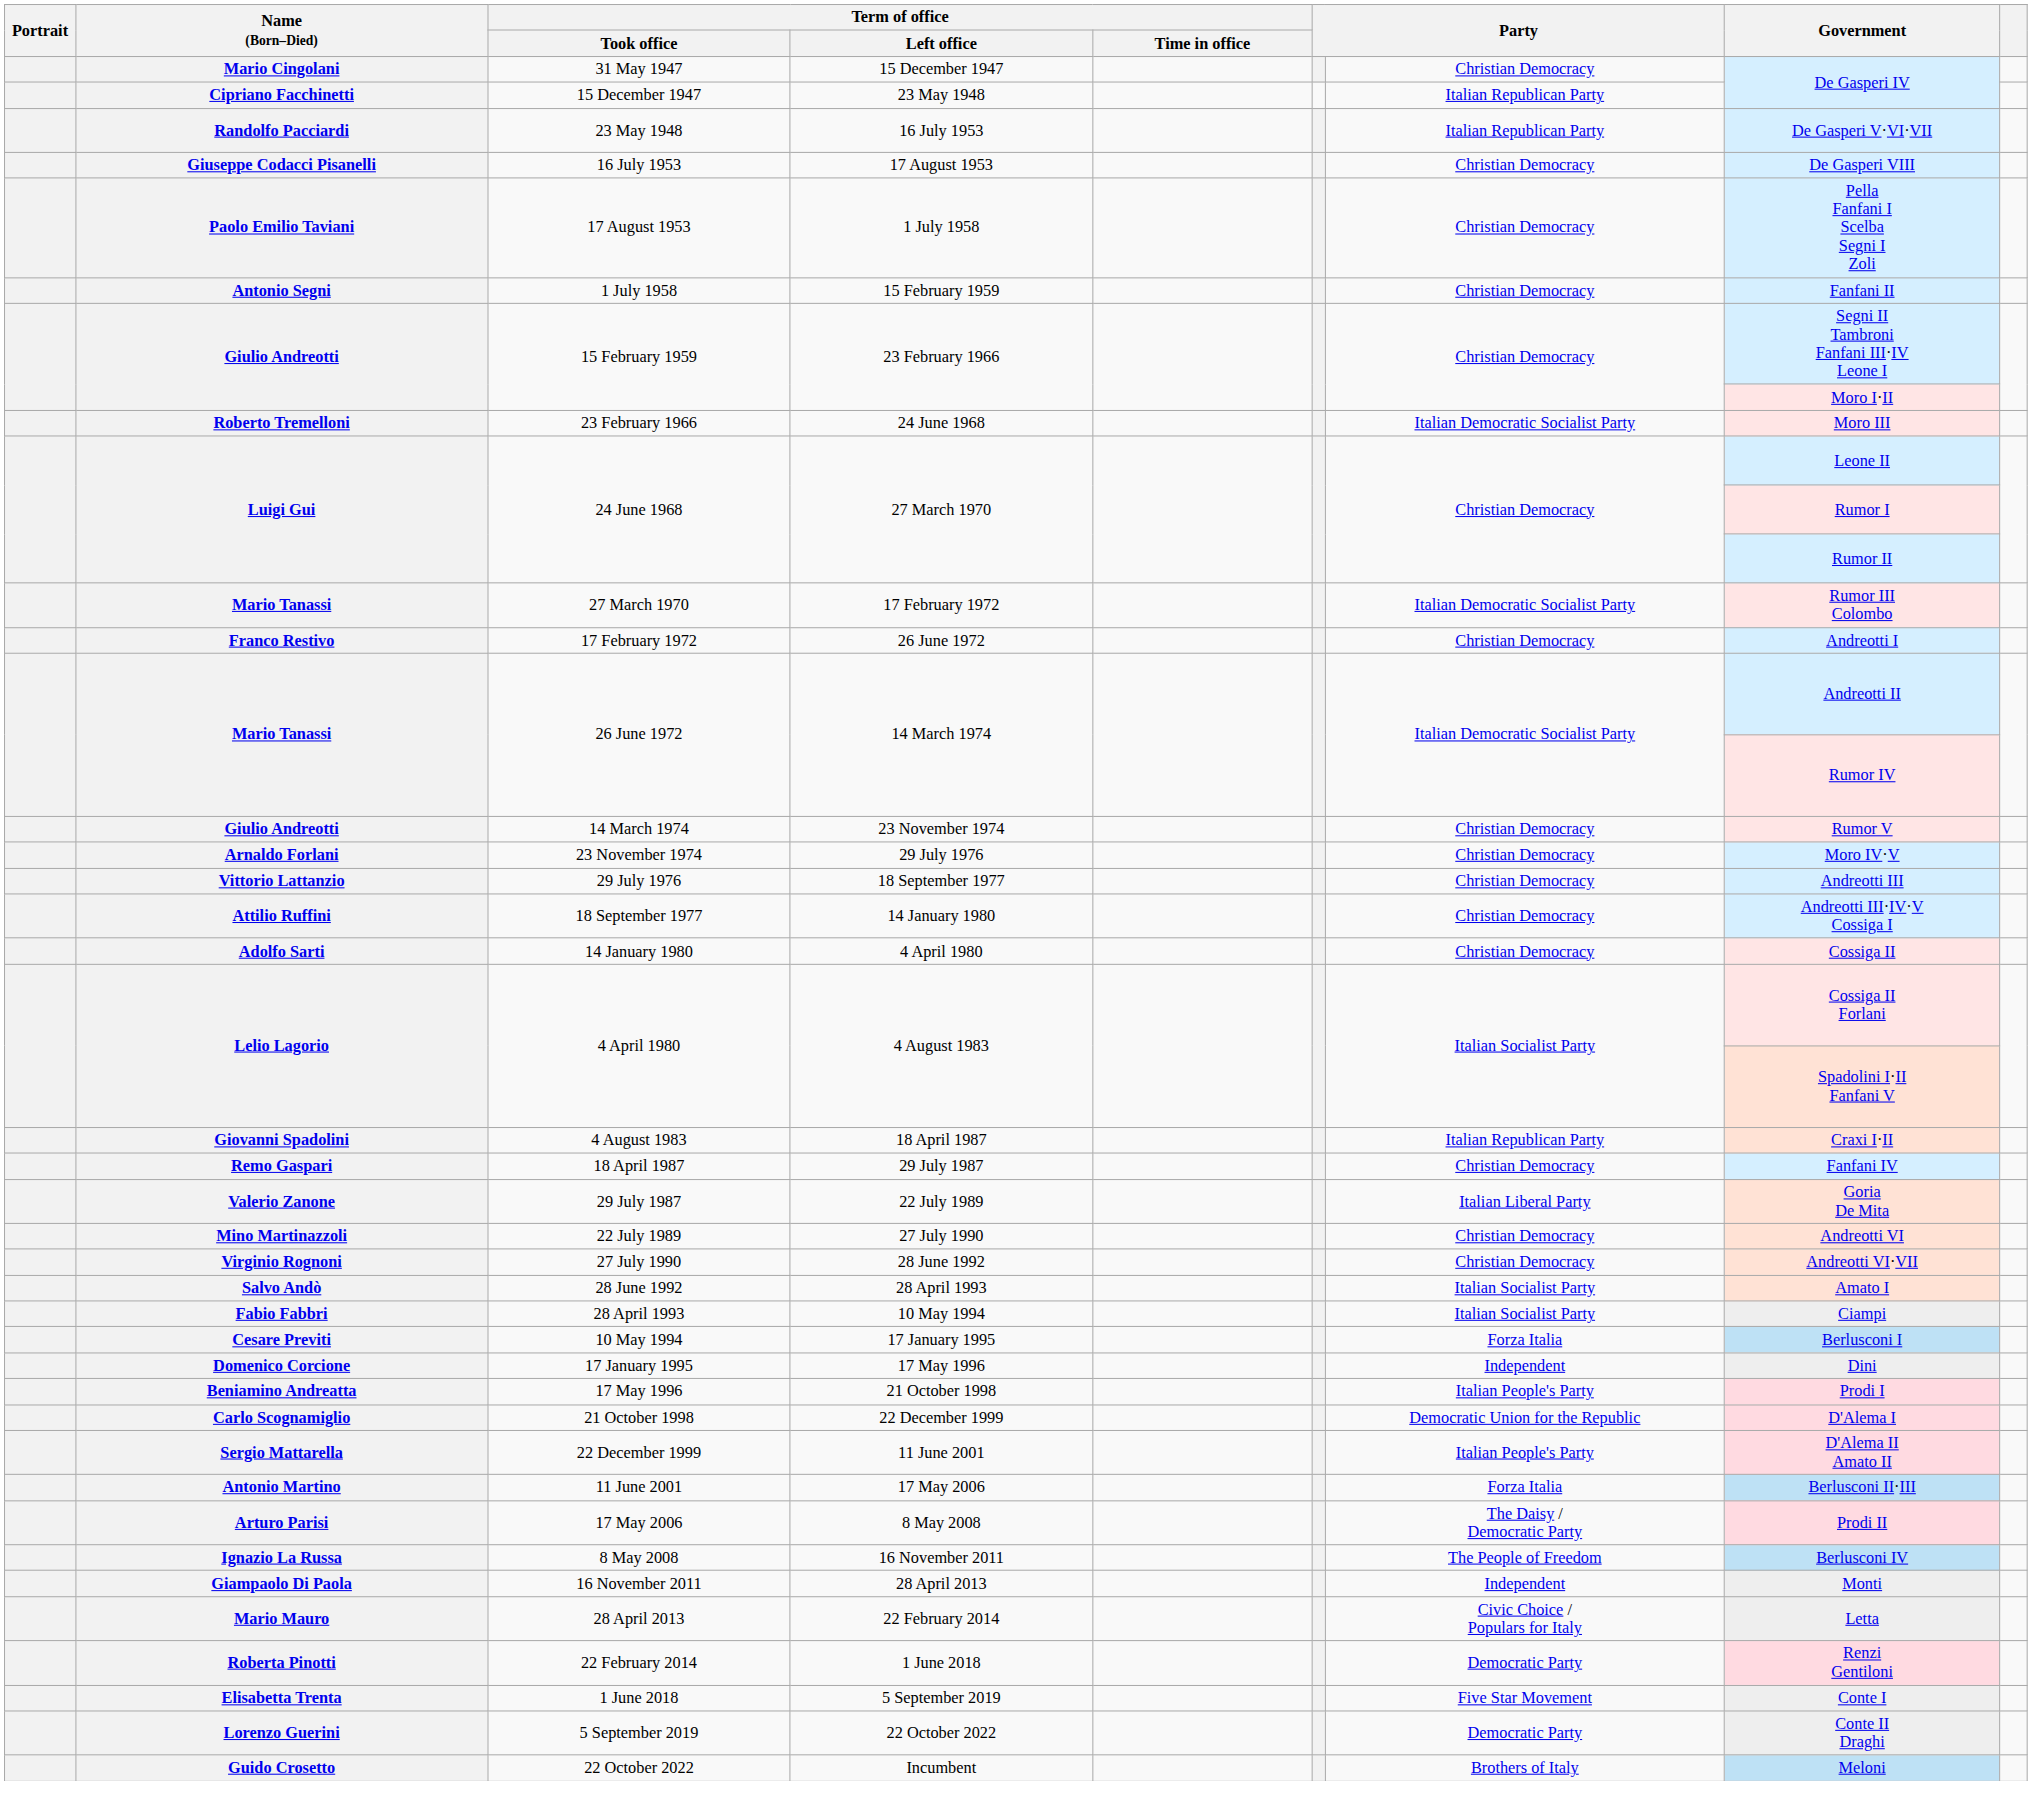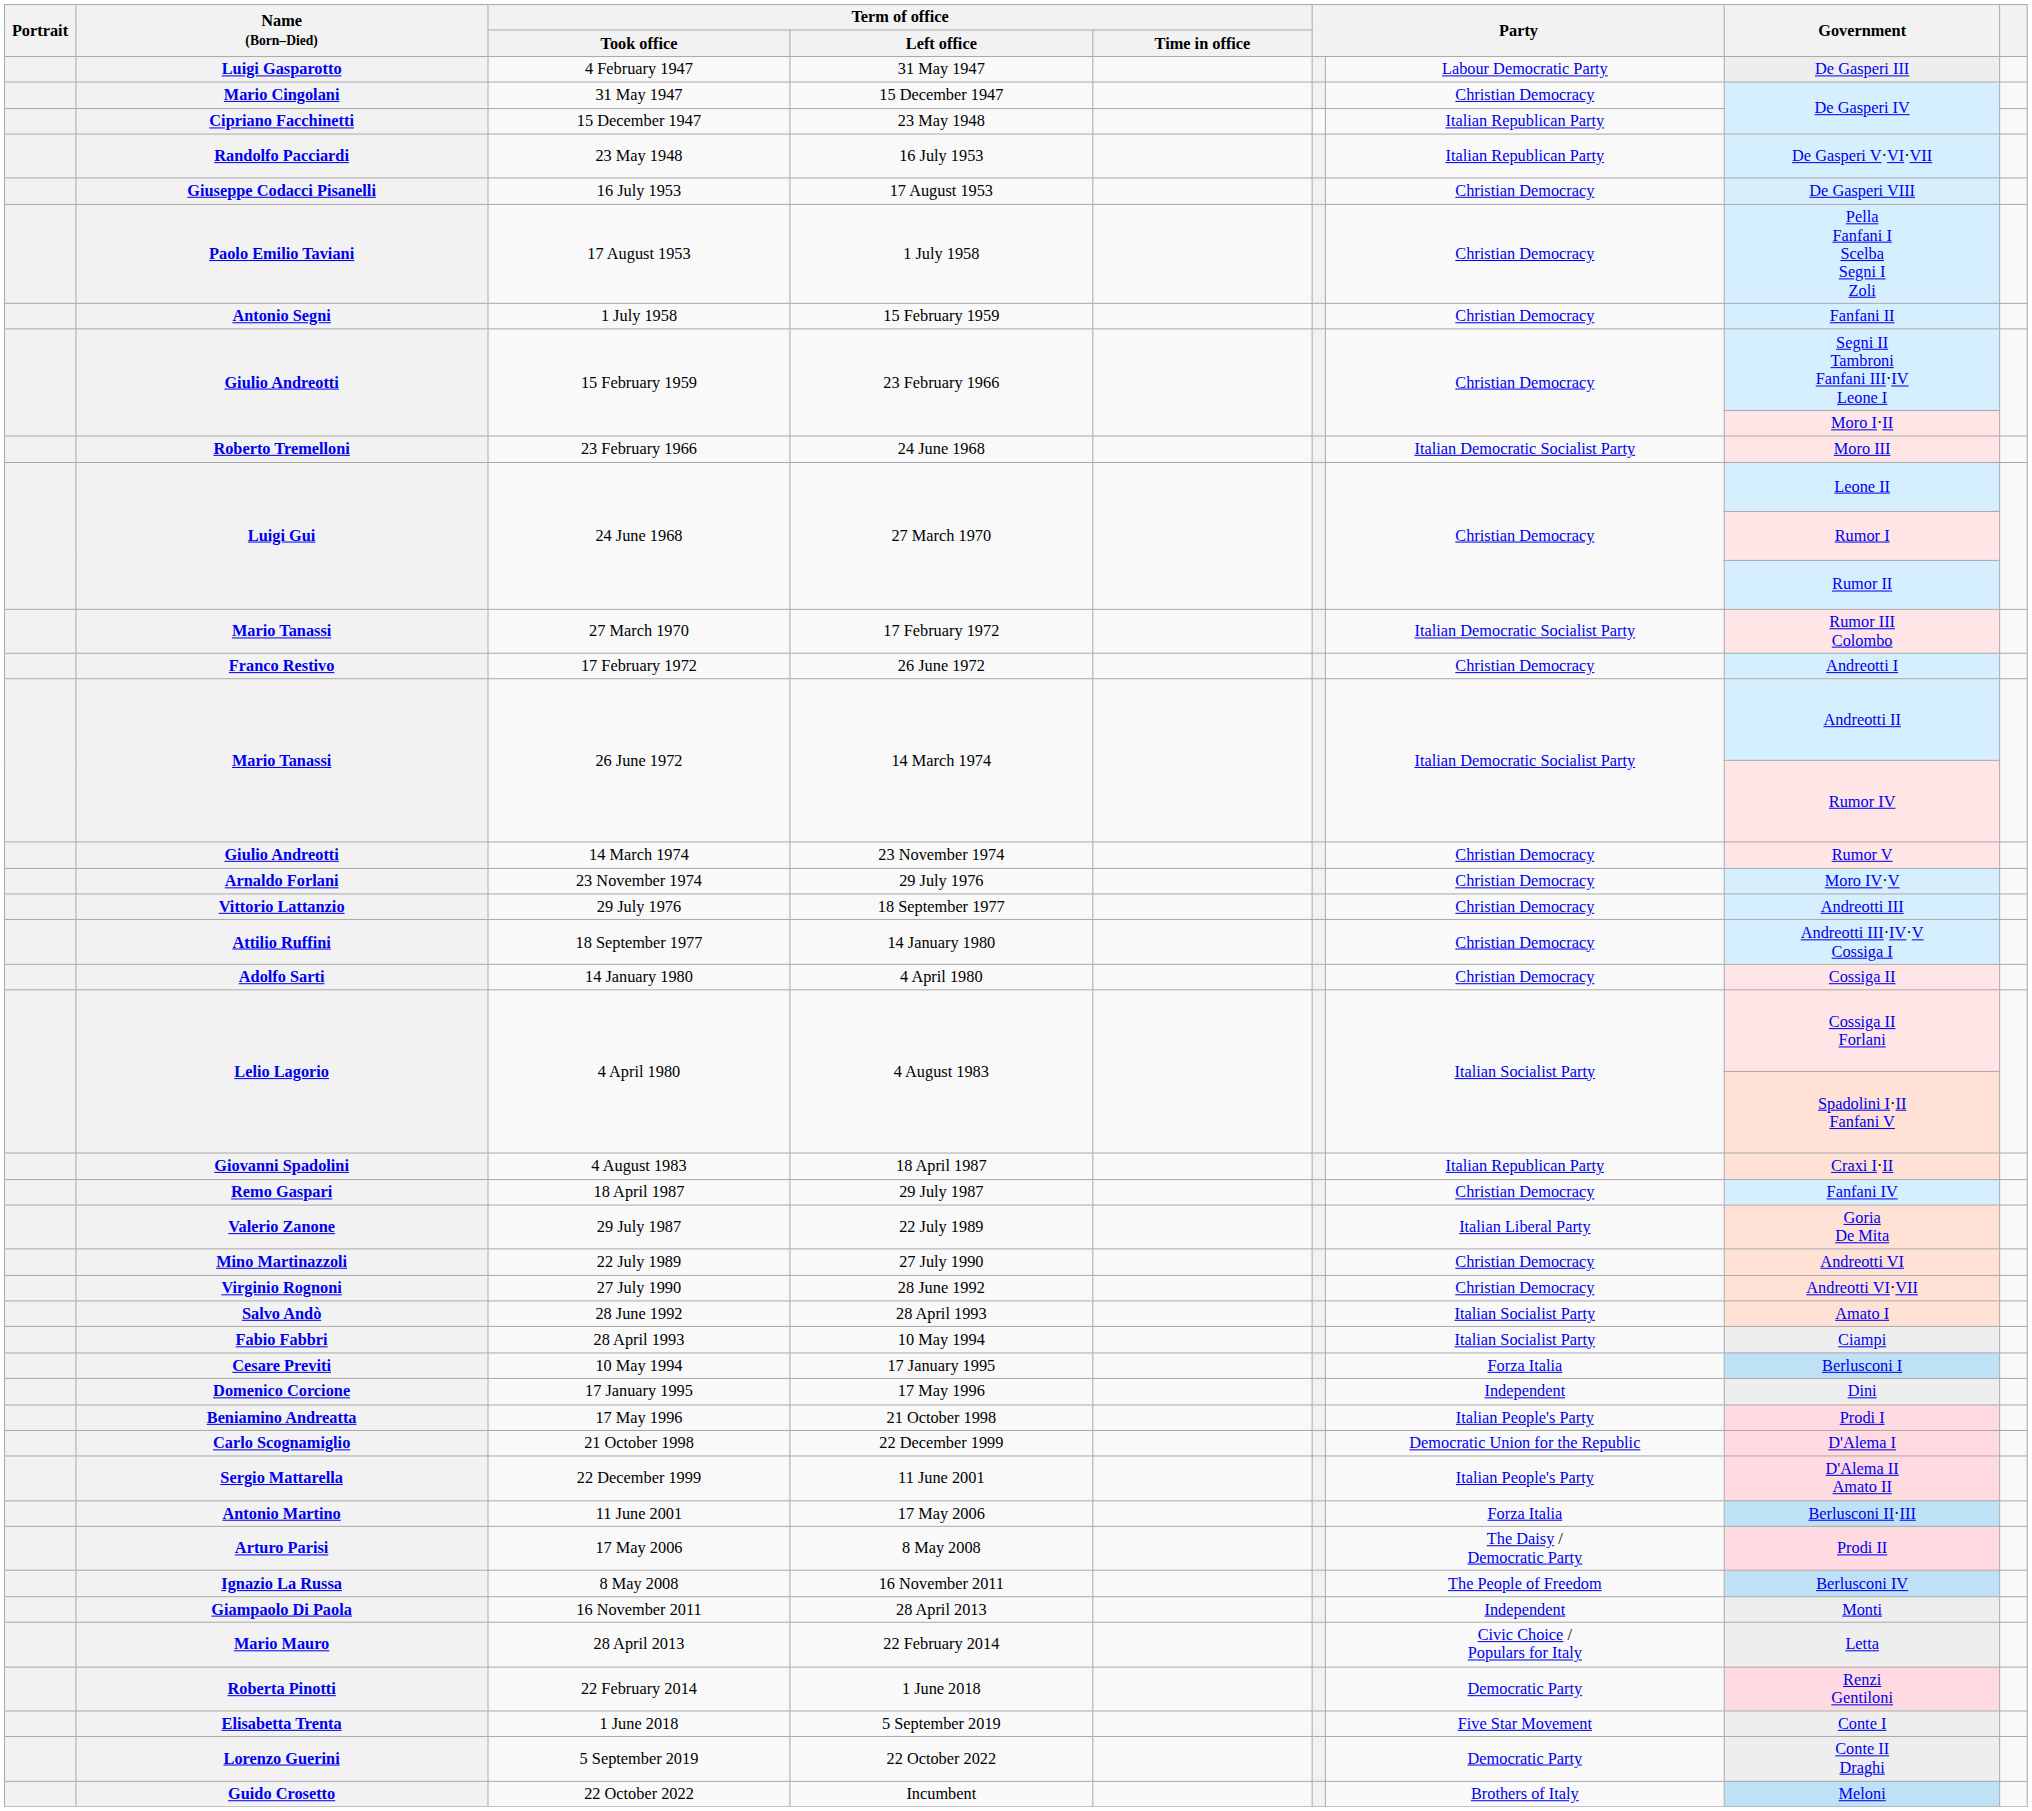+ row: Luigi Gasparotto | 4 February 1947 | 31 May 1947 | Labour Democratic Party | De Gasperi III
